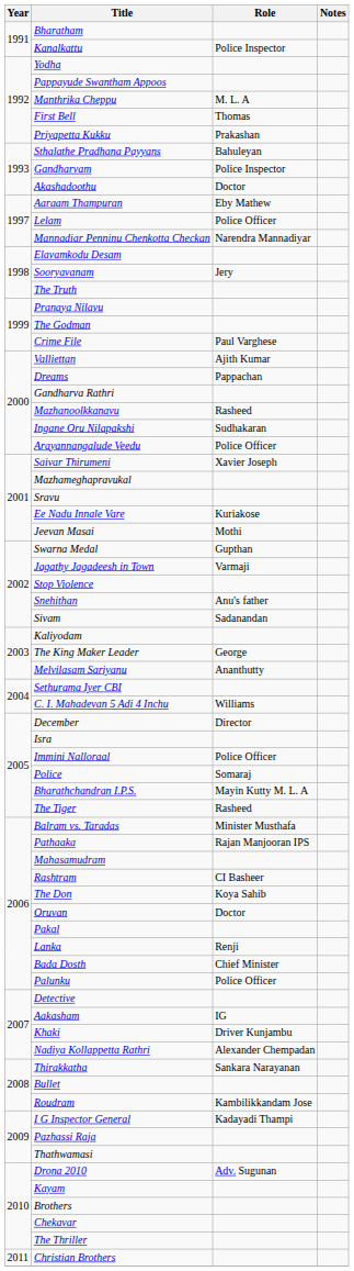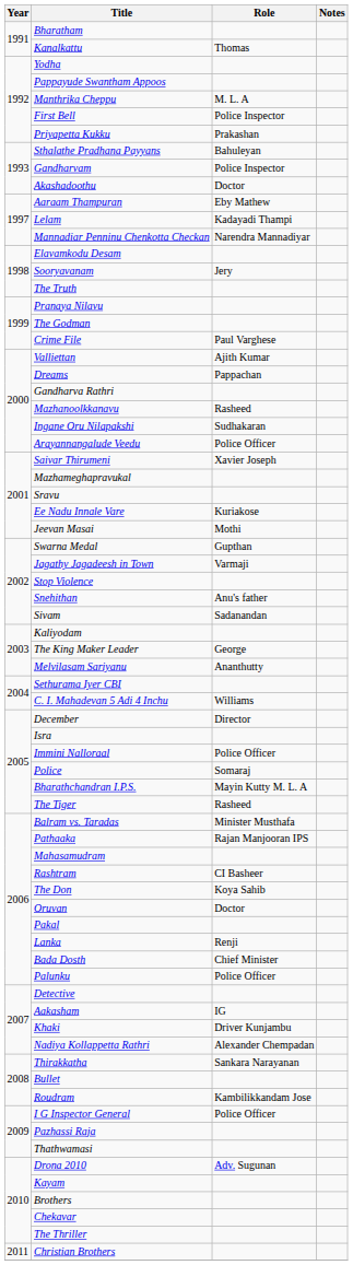Kanalkattu | Role: Police Inspector -> Thomas
First Bell | Role: Thomas -> Police Inspector
Lelam | Role: Police Officer -> Kadayadi Thampi
I G Inspector General | Role: Kadayadi Thampi -> Police Officer
